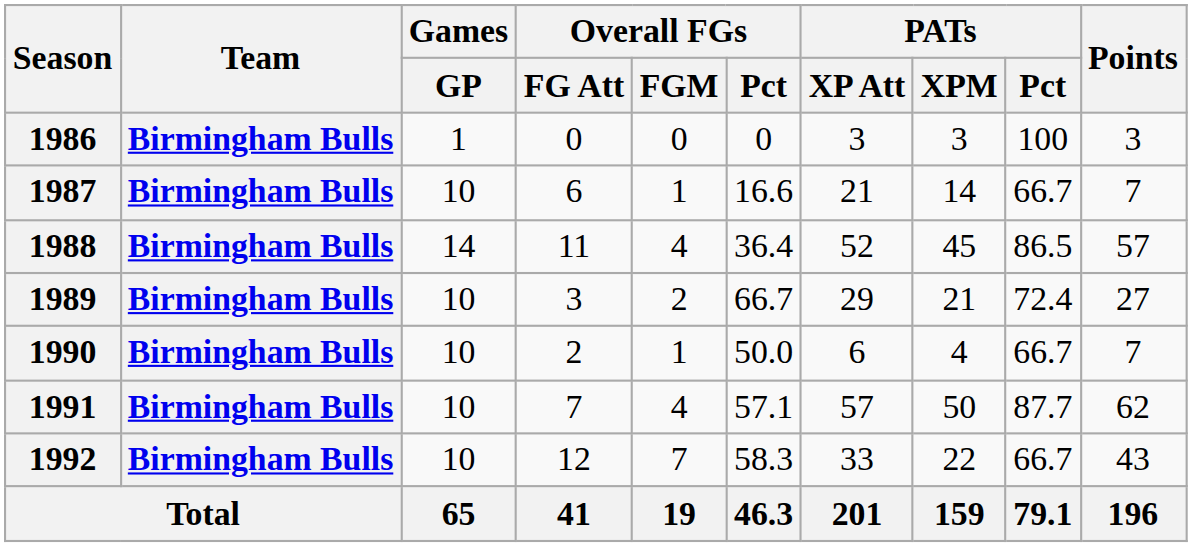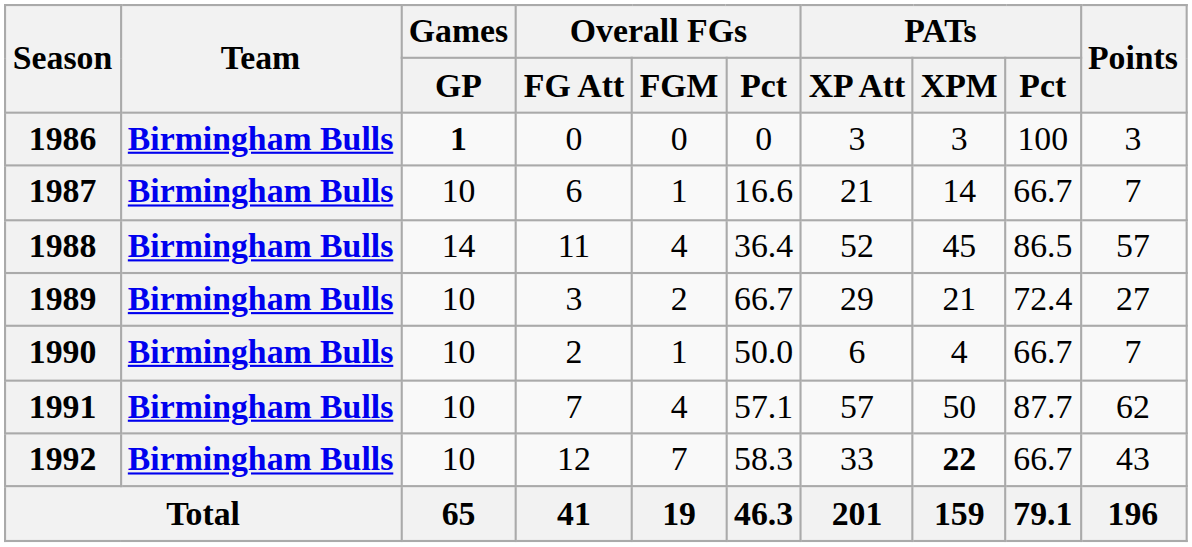1986 | Games / GP: normal -> bold
1992 | PATs / XPM: normal -> bold
